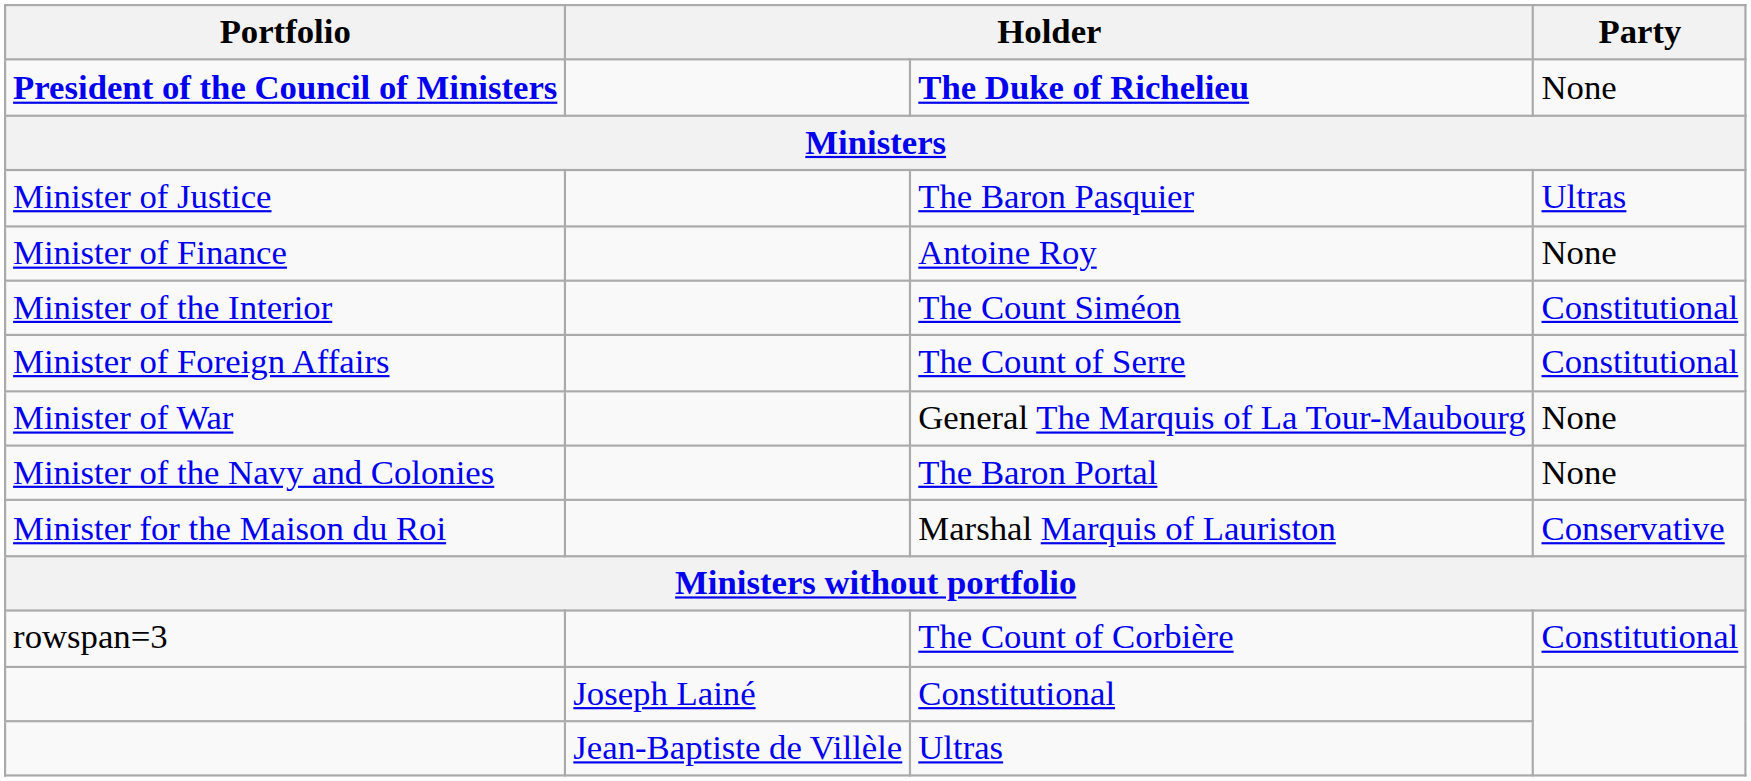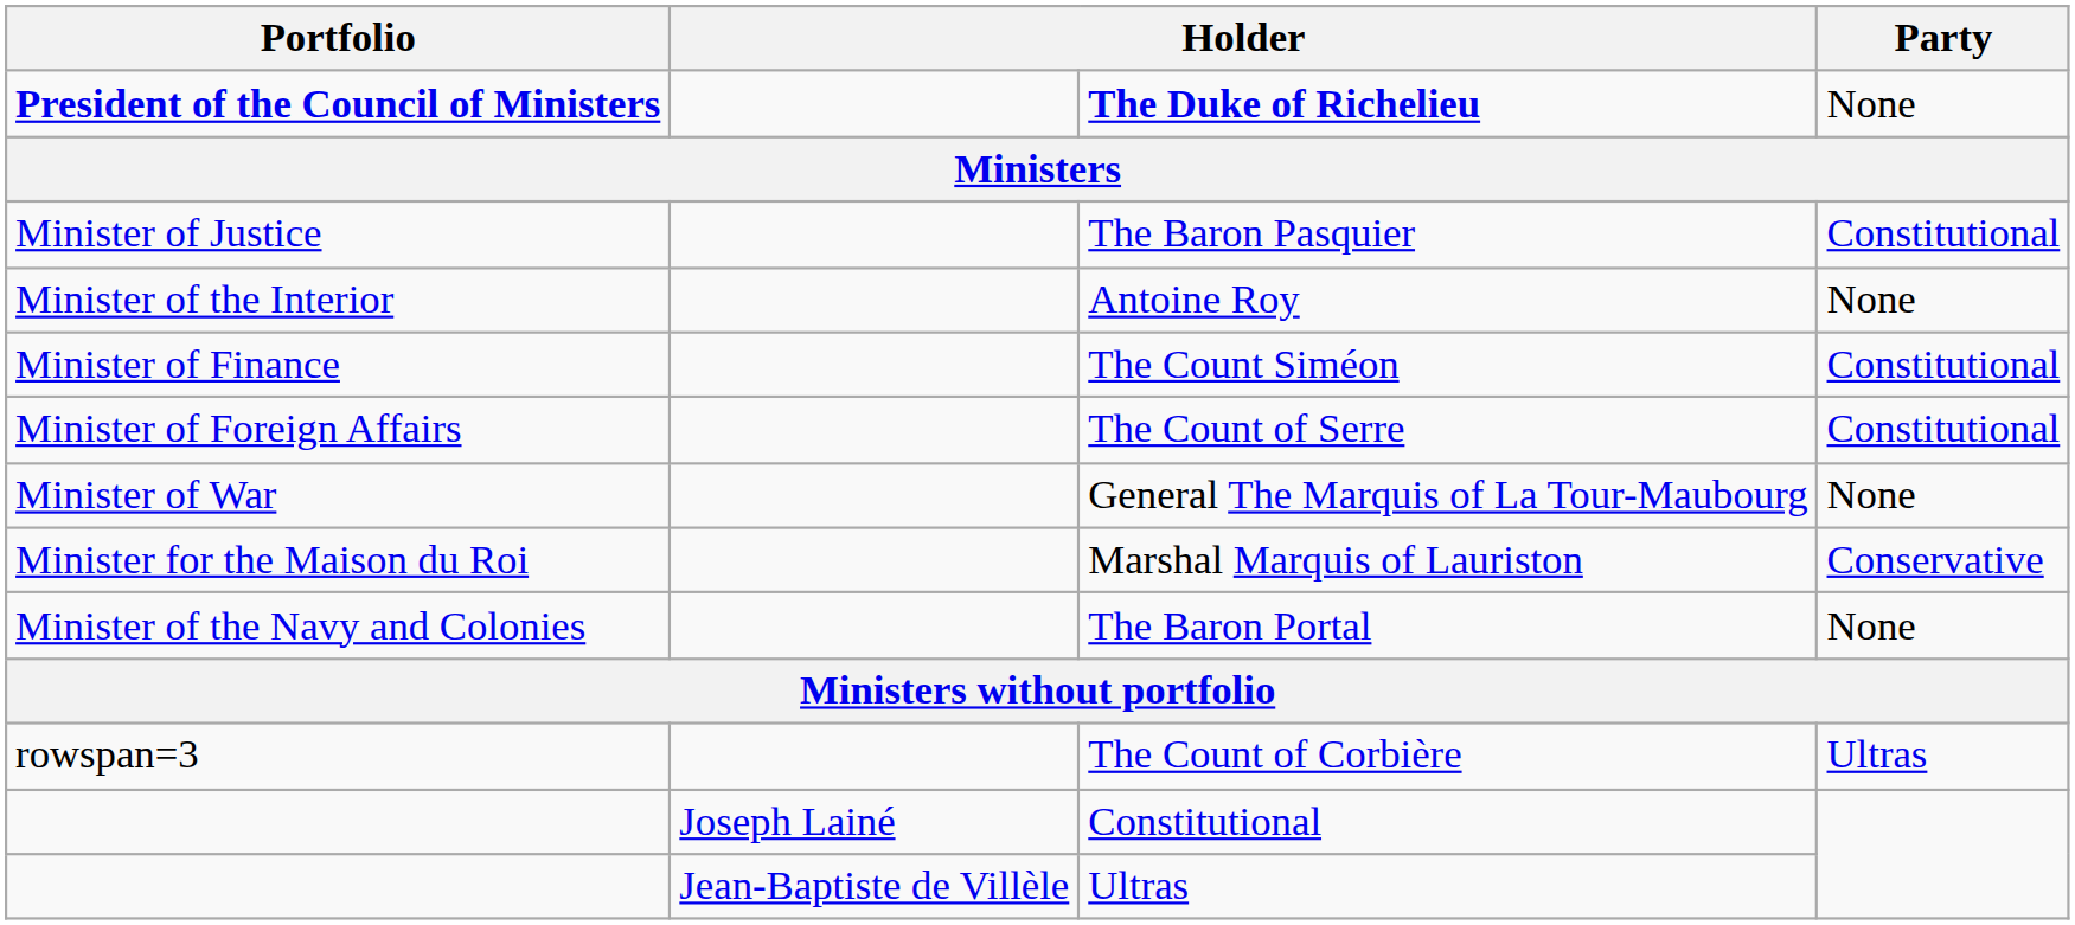The Baron Pasquier | Party: Ultras -> Constitutional
Antoine Roy | Portfolio: Minister of Finance -> Minister of the Interior
The Count Siméon | Portfolio: Minister of the Interior -> Minister of Finance
rows swapped: The Baron Portal <-> Marshal Marquis of Lauriston
The Count of Corbière | Party: Constitutional -> Ultras
